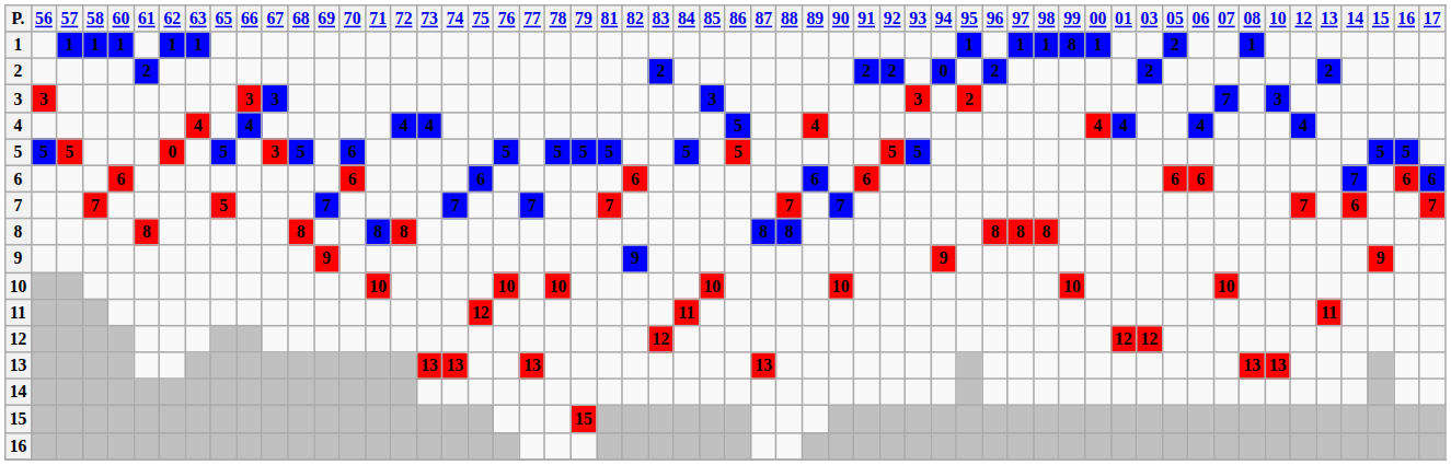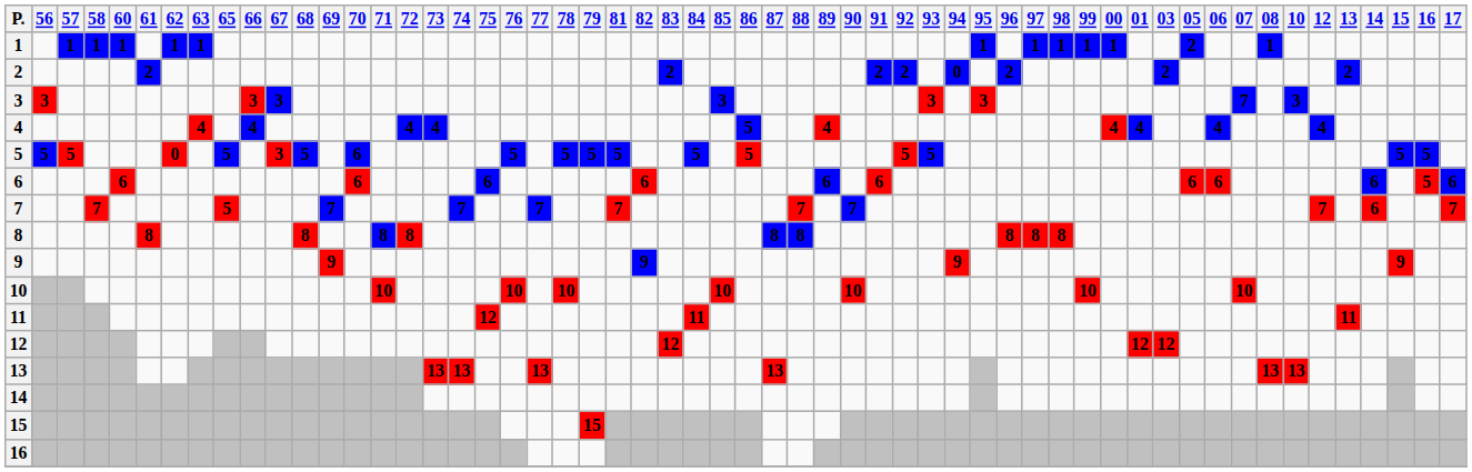row 2 | 99: 8 -> 1
row 4 | 95: 2 -> 3
row 7 | 14: 7 -> 6
row 7 | 16: 6 -> 5
